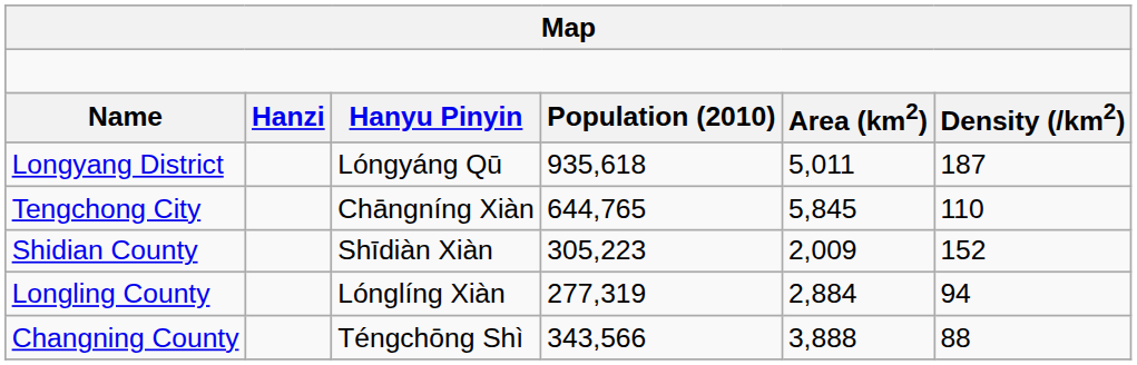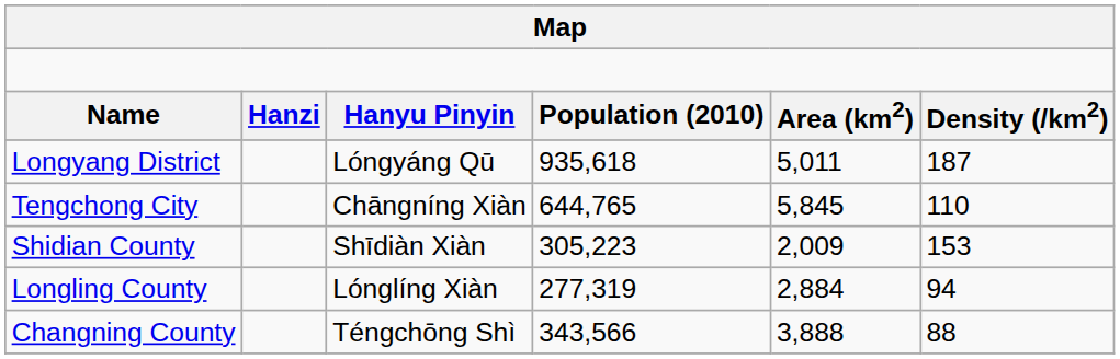Shidian County | column 6: 152 -> 153
